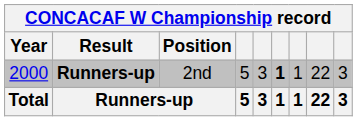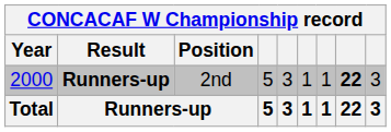Runners-up / 2nd | column 6: bold -> normal
Runners-up / 2nd | column 8: normal -> bold
